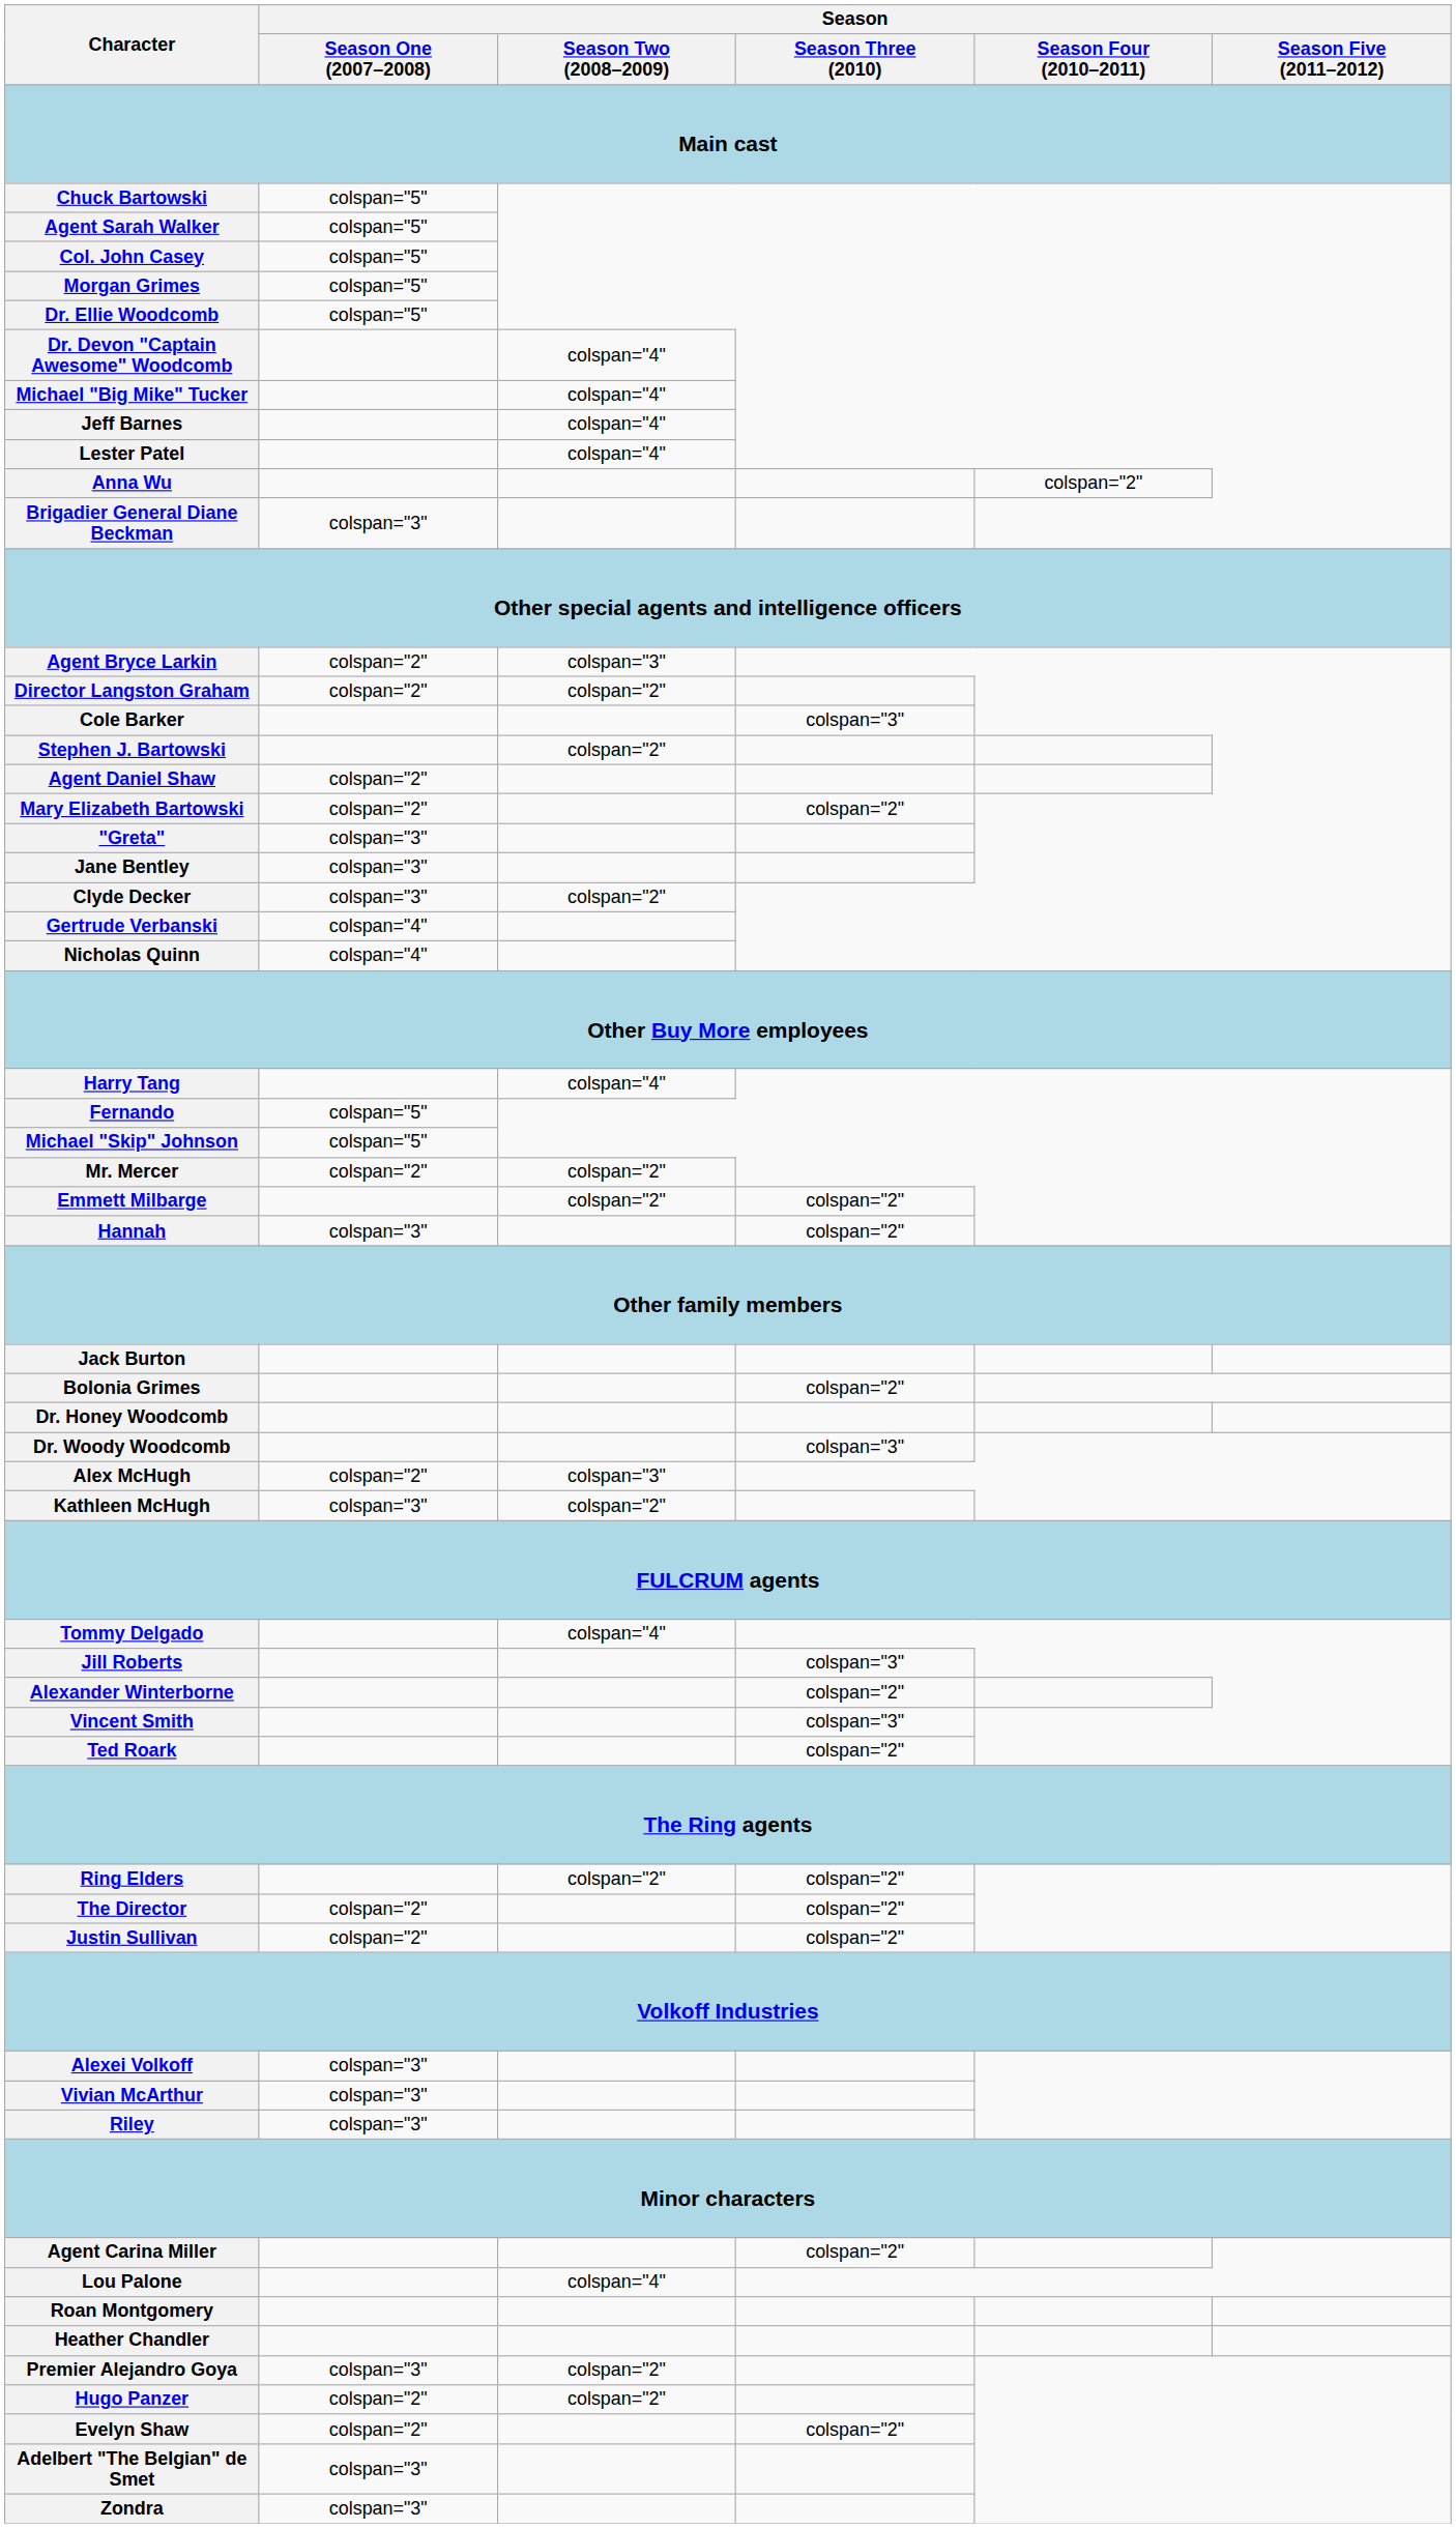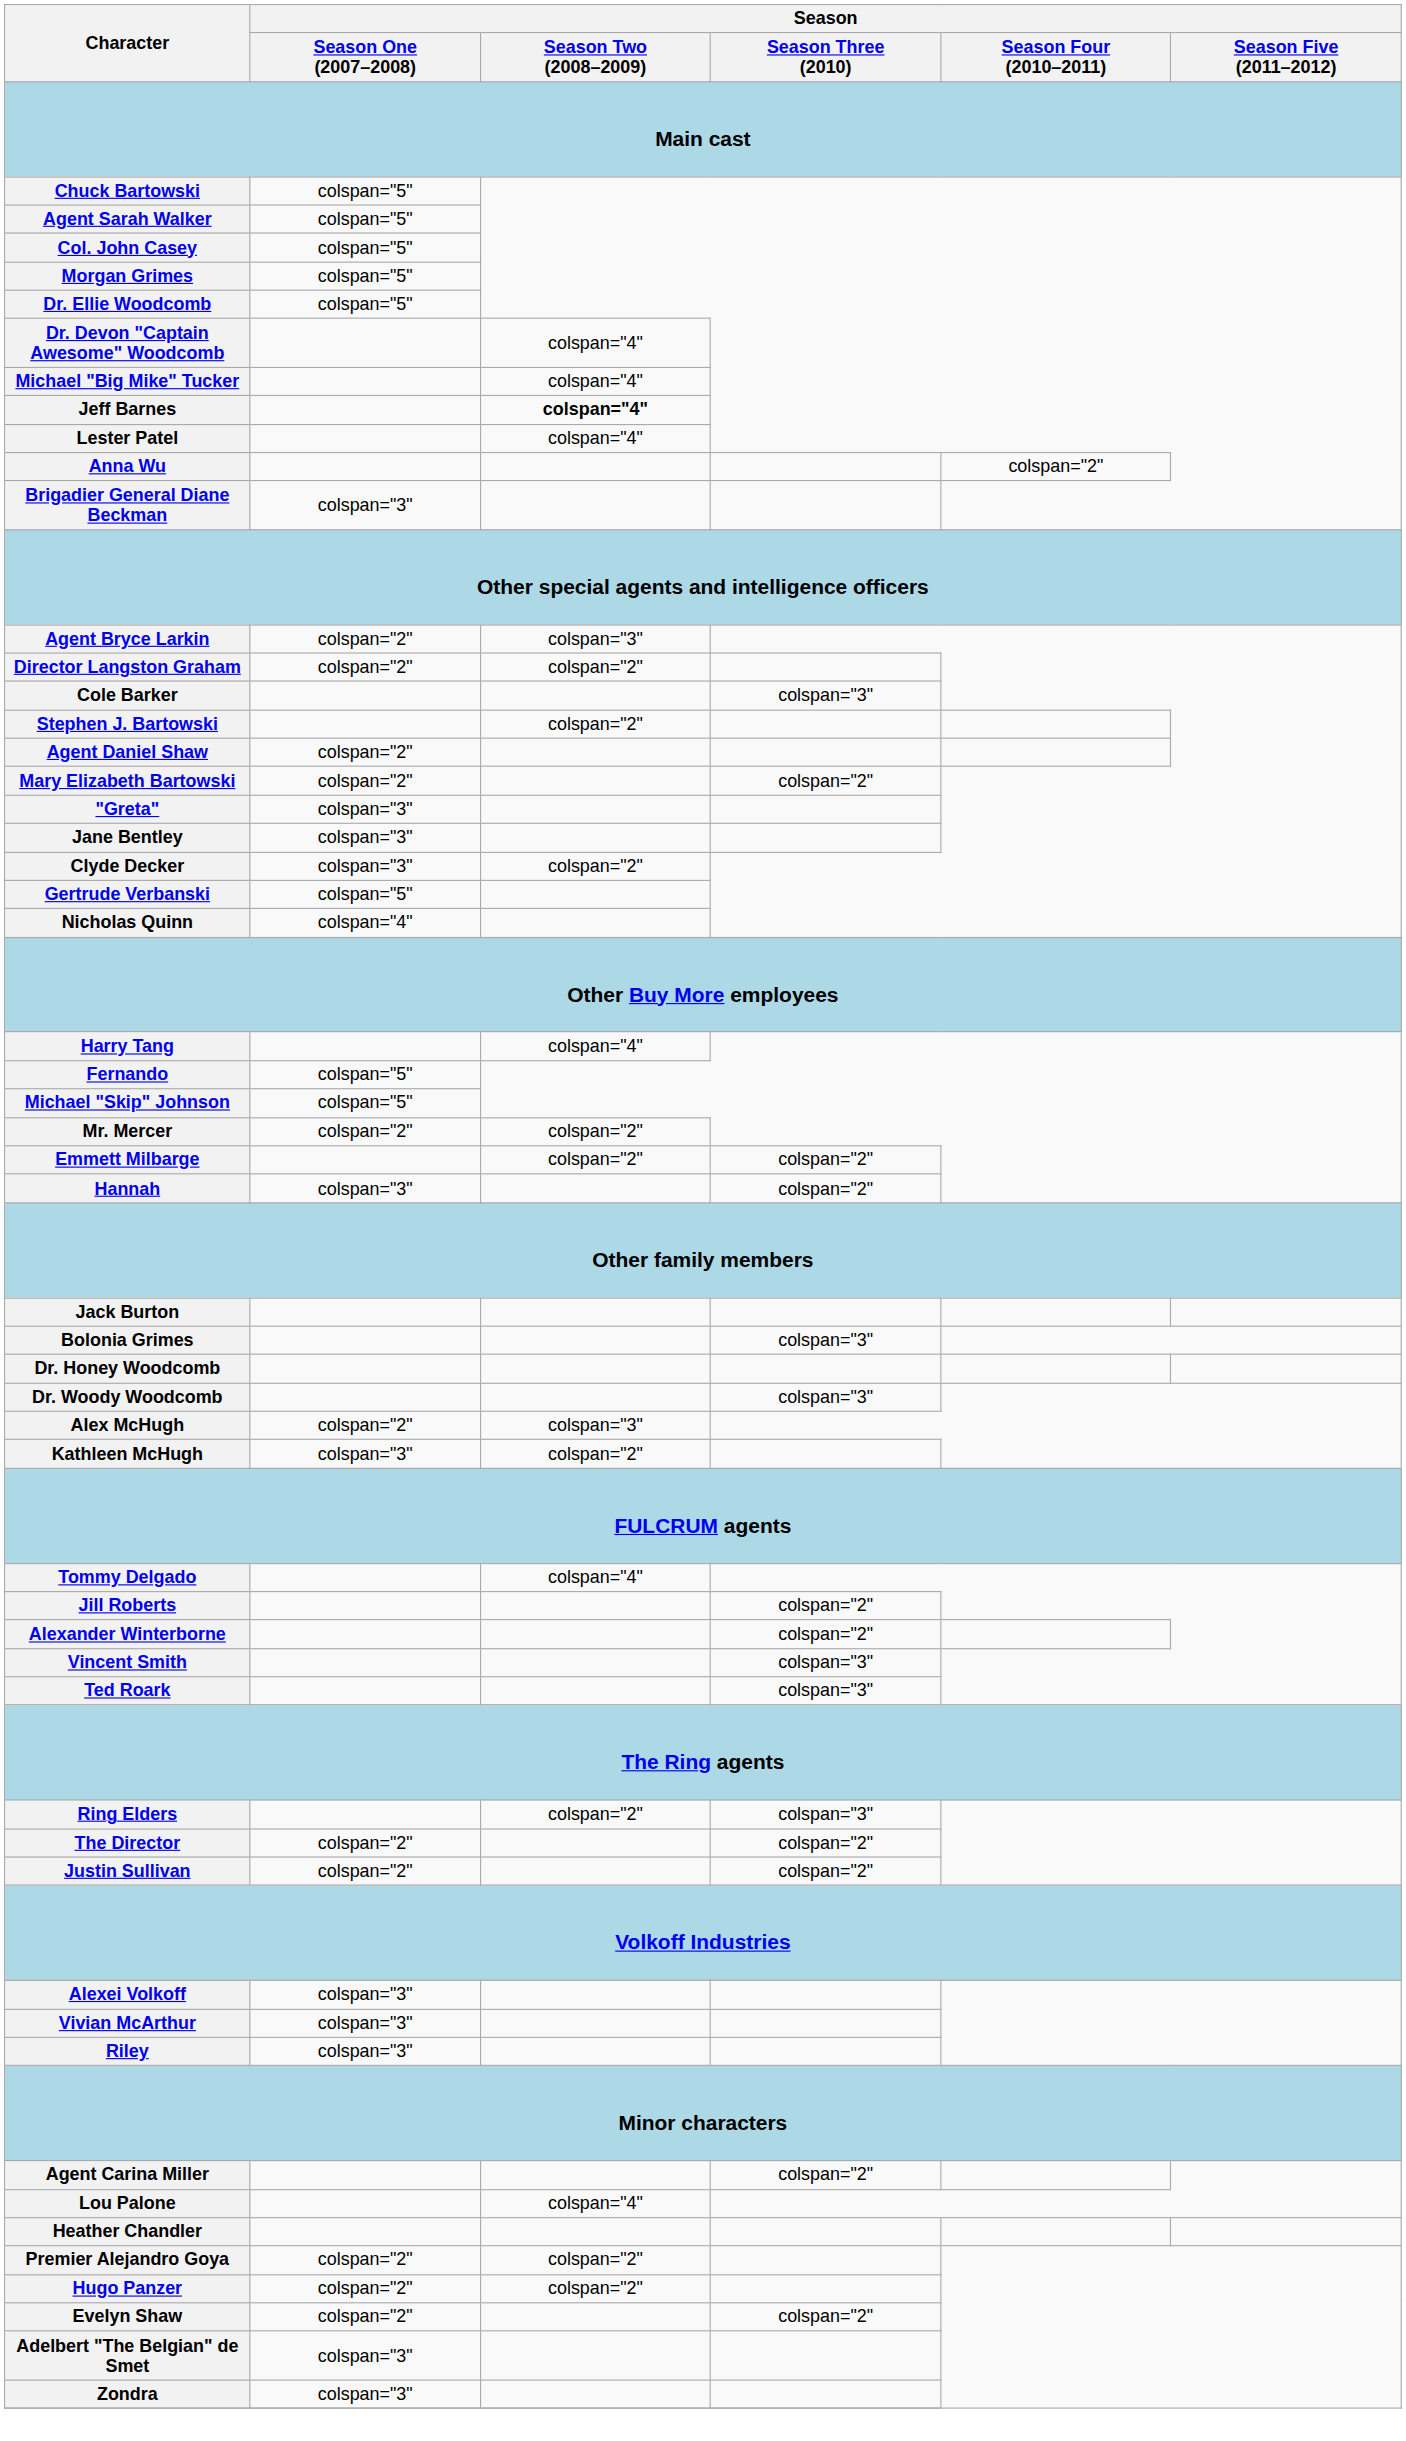Jeff Barnes | Season / Season Two (2008–2009): normal -> bold
Gertrude Verbanski | Season / Season One (2007–2008): colspan="4" -> colspan="5"
Bolonia Grimes | Season / Season Three (2010): colspan="2" -> colspan="3"
Jill Roberts | Season / Season Three (2010): colspan="3" -> colspan="2"
Ted Roark | Season / Season Three (2010): colspan="2" -> colspan="3"
Ring Elders | Season / Season Three (2010): colspan="2" -> colspan="3"
- row: Roan Montgomery
Premier Alejandro Goya | Season / Season One (2007–2008): colspan="3" -> colspan="2"
